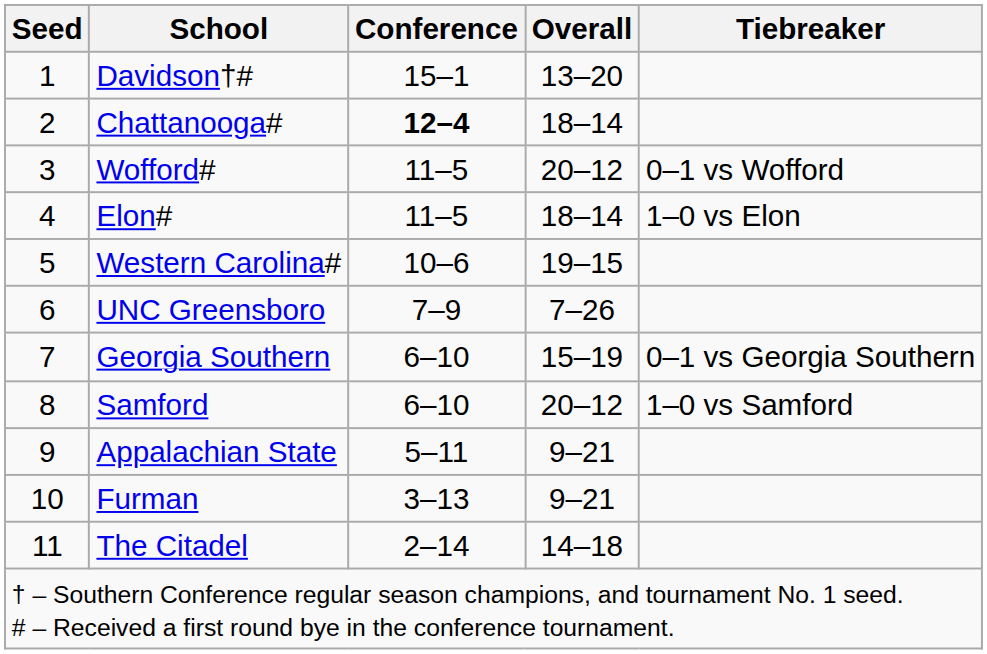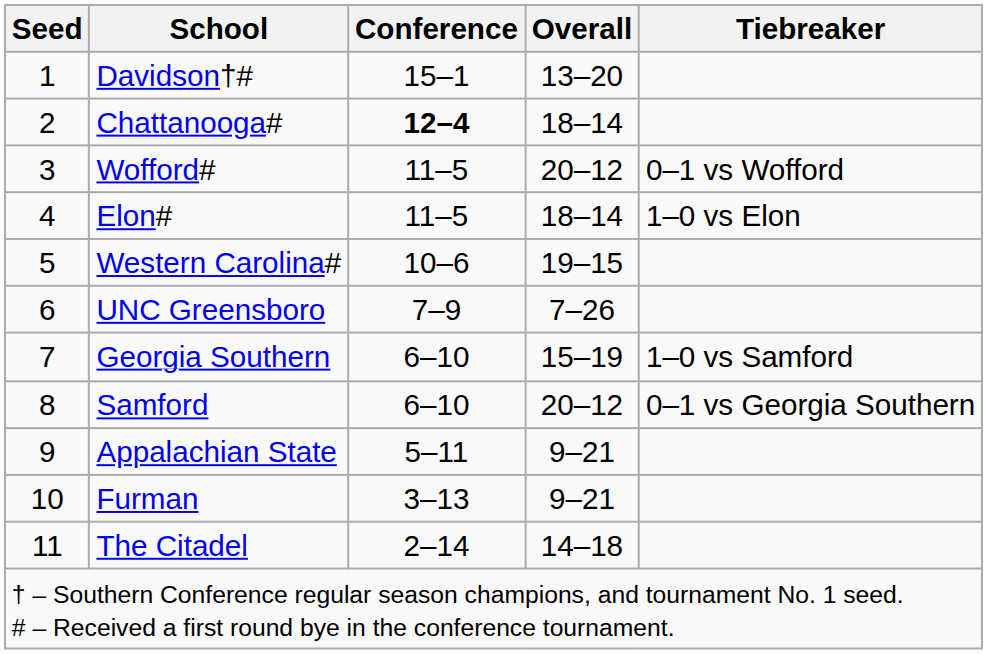Georgia Southern | Tiebreaker: 0–1 vs Georgia Southern -> 1–0 vs Samford
Samford | Tiebreaker: 1–0 vs Samford -> 0–1 vs Georgia Southern
